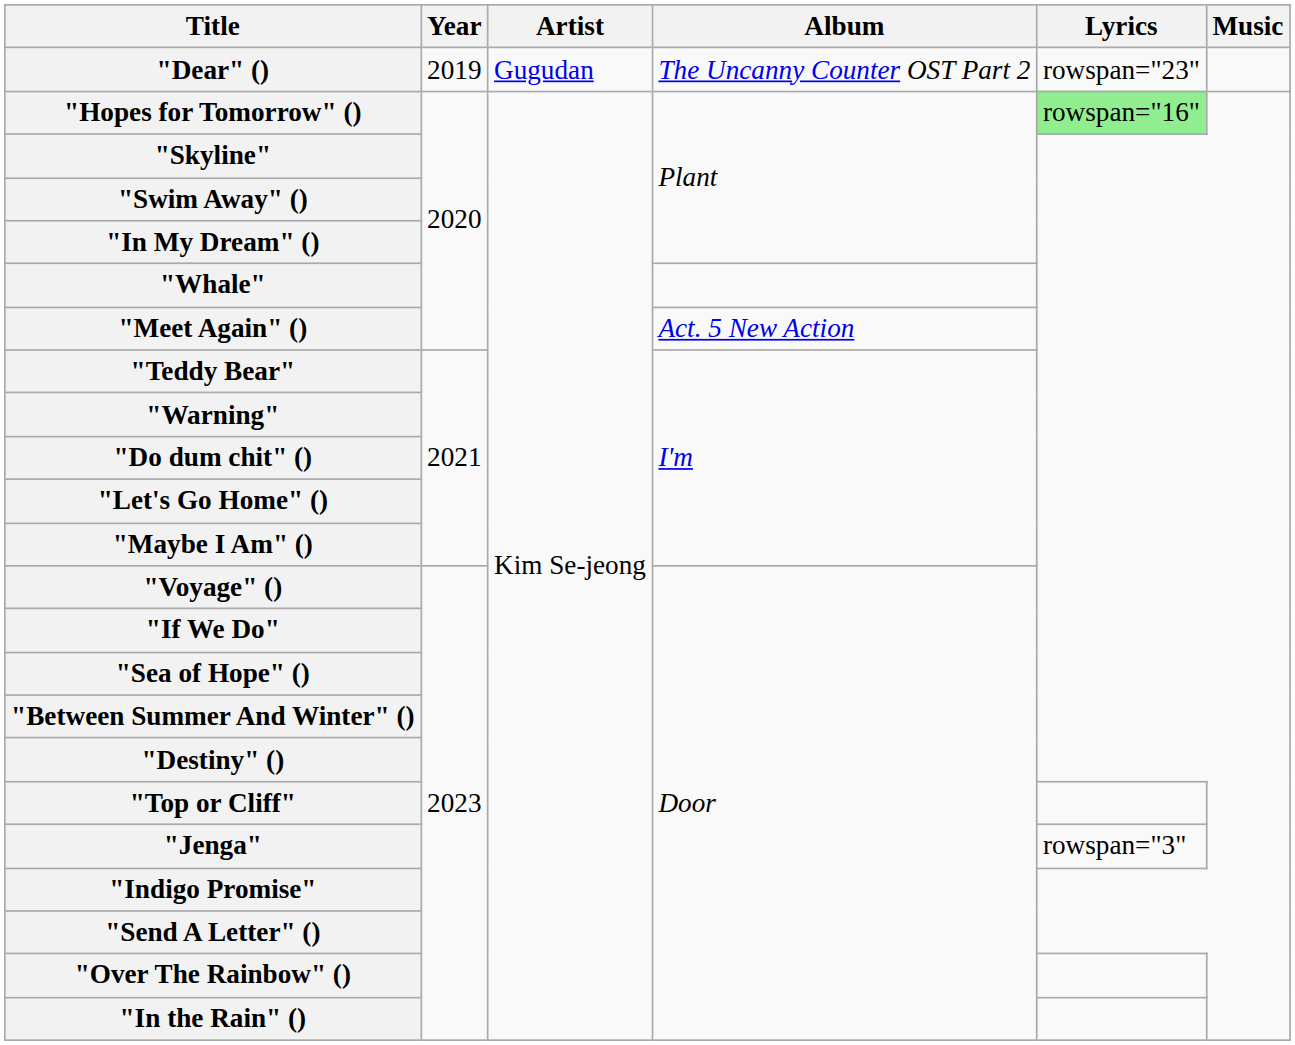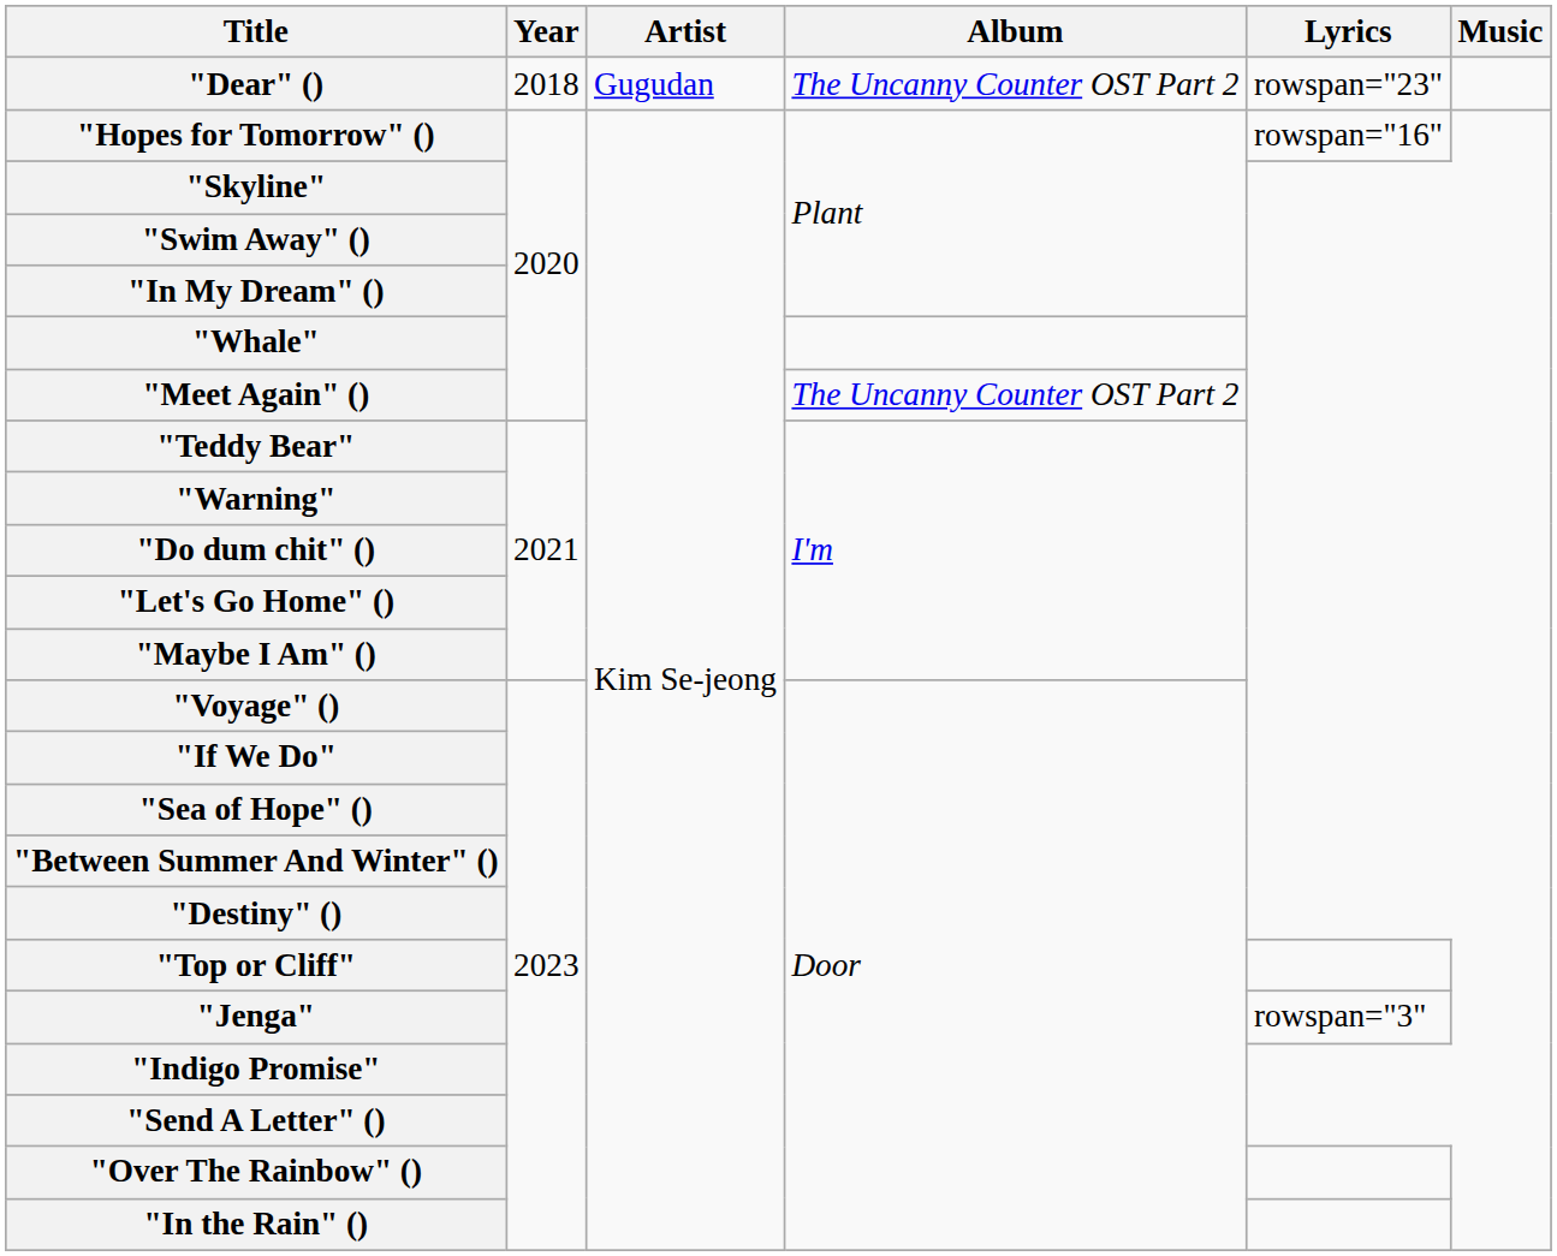"Dear" () | Year: 2019 -> 2018
"Hopes for Tomorrow" () | Lyrics: lightgreen background -> no background
"Meet Again" () | Album: Act. 5 New Action -> The Uncanny Counter OST Part 2
